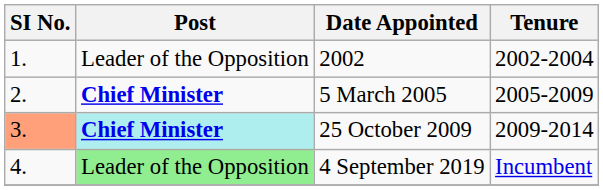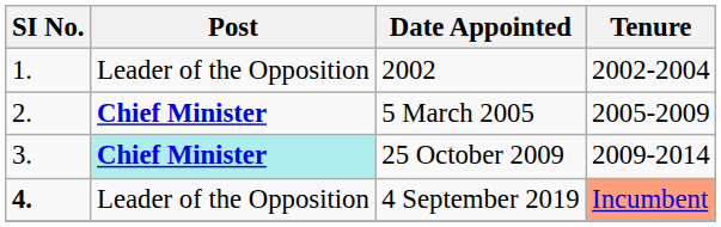25 October 2009 | SI No.: lightsalmon background -> no background
4 September 2019 | SI No.: normal -> bold
4 September 2019 | Post: lightgreen background -> no background
4 September 2019 | Tenure: no background -> lightsalmon background
